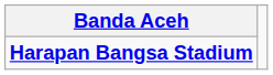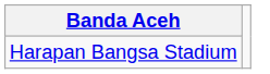Harapan Bangsa Stadium | Banda Aceh: bold -> normal
